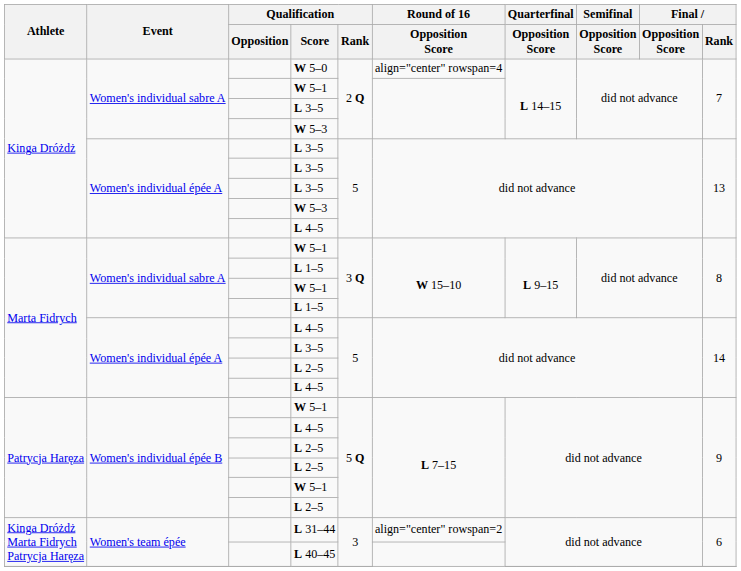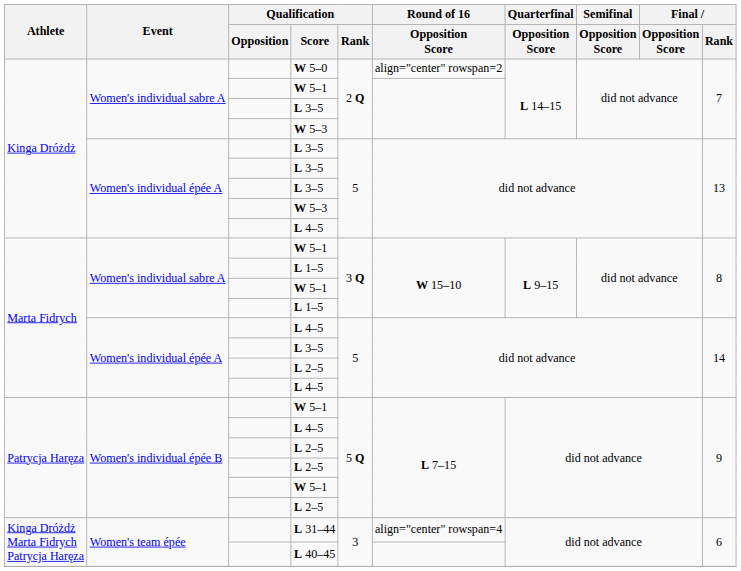W 5–0 | Round of 16 / Opposition Score: align="center" rowspan=4 -> align="center" rowspan=2
L 31–44 | Round of 16 / Opposition Score: align="center" rowspan=2 -> align="center" rowspan=4
